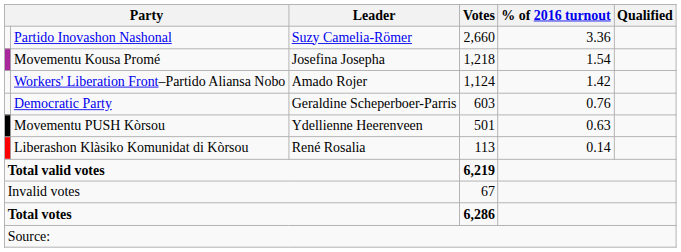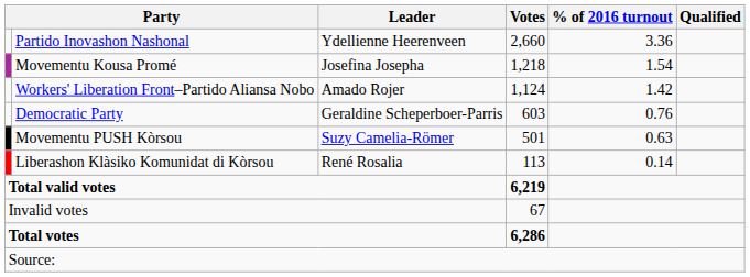Partido Inovashon Nashonal | Leader: Suzy Camelia-Römer -> Ydellienne Heerenveen
Movementu PUSH Kòrsou | Leader: Ydellienne Heerenveen -> Suzy Camelia-Römer
